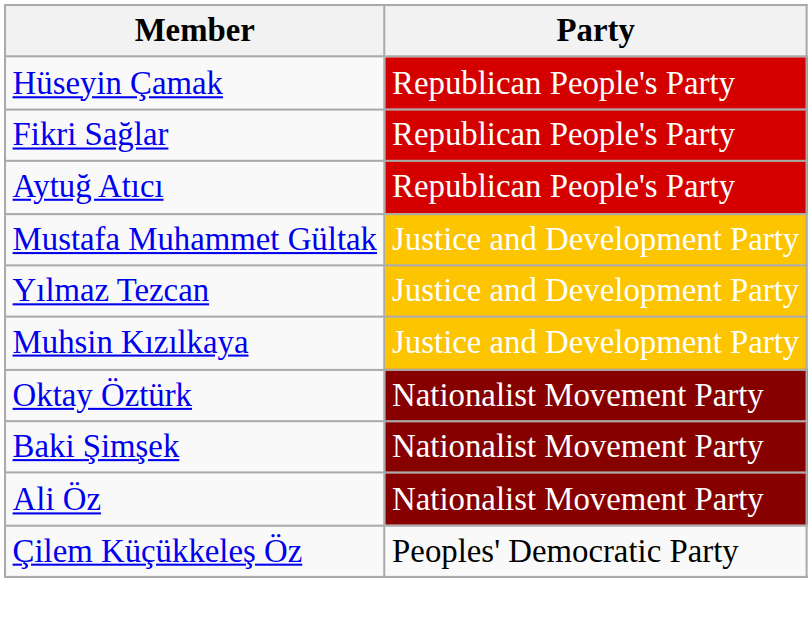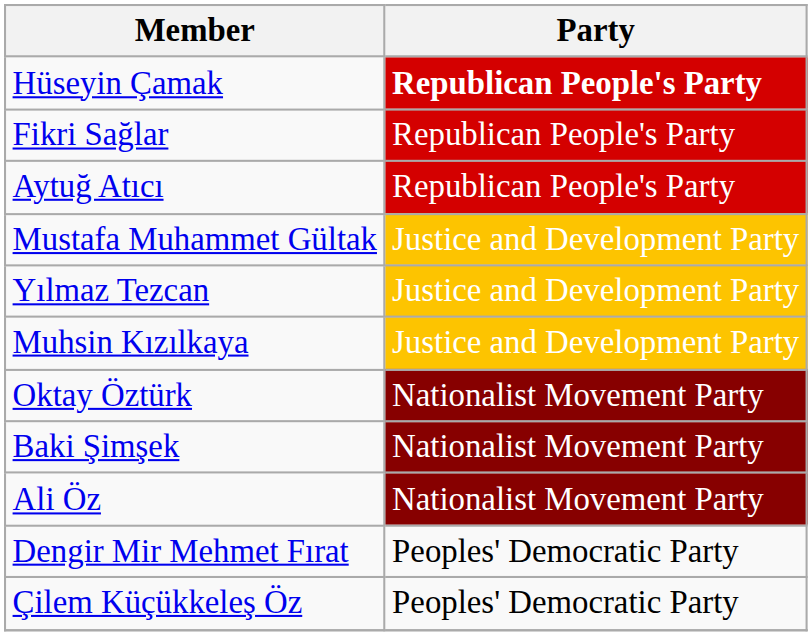Hüseyin Çamak | Party: normal -> bold
+ row: Dengir Mir Mehmet Fırat | Peoples' Democratic Party
